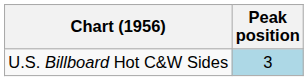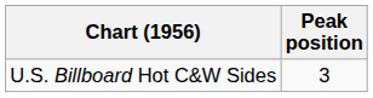U.S. Billboard Hot C&W Sides | Peak position: lightblue background -> no background
